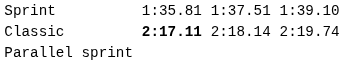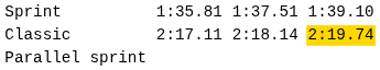Classic | column 2: bold -> normal
Classic | column 4: no background -> gold background
